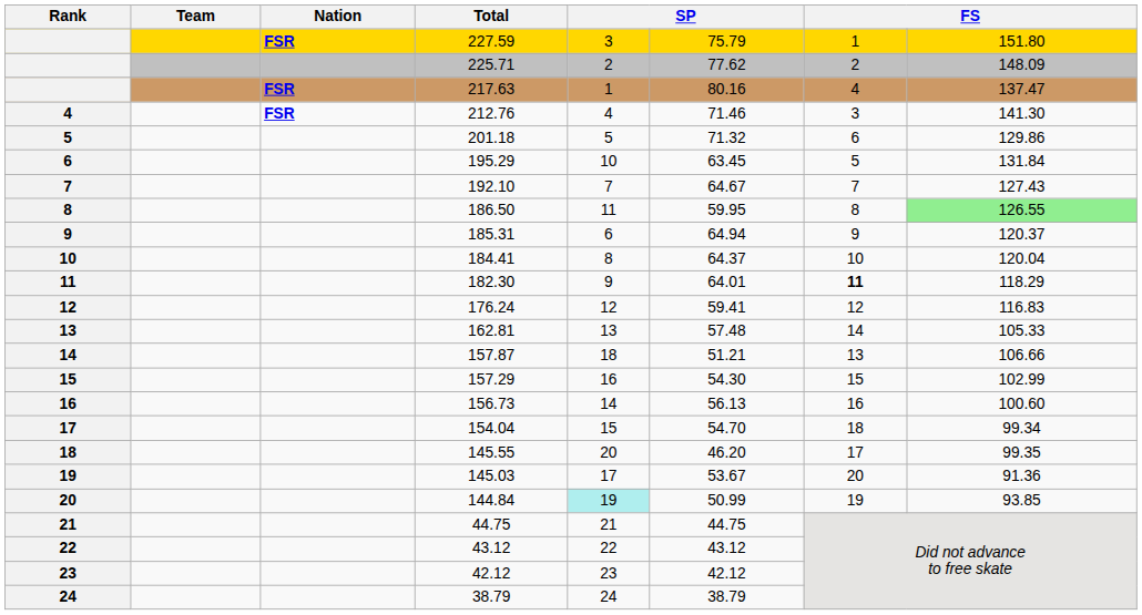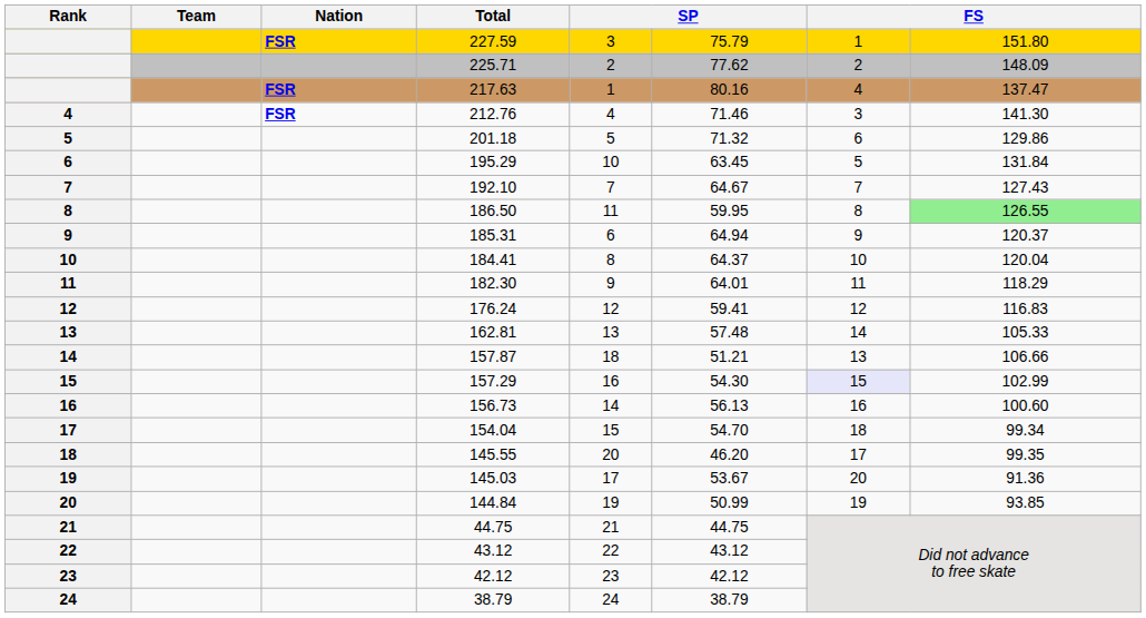182.30 | column 7: bold -> normal
157.29 | column 7: no background -> lavender background
144.84 | column 5: paleturquoise background -> no background
